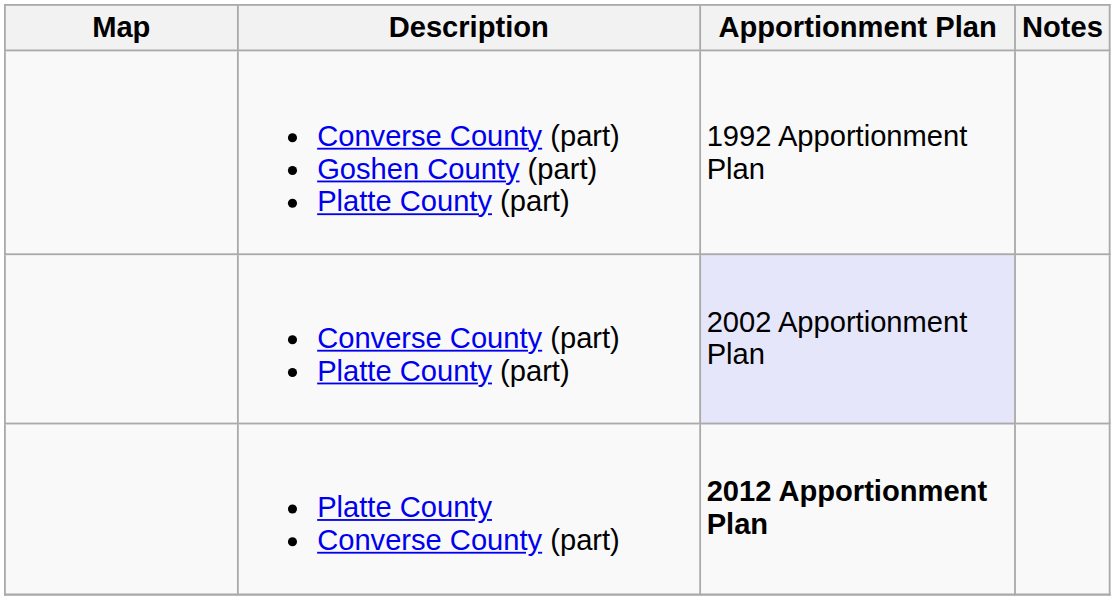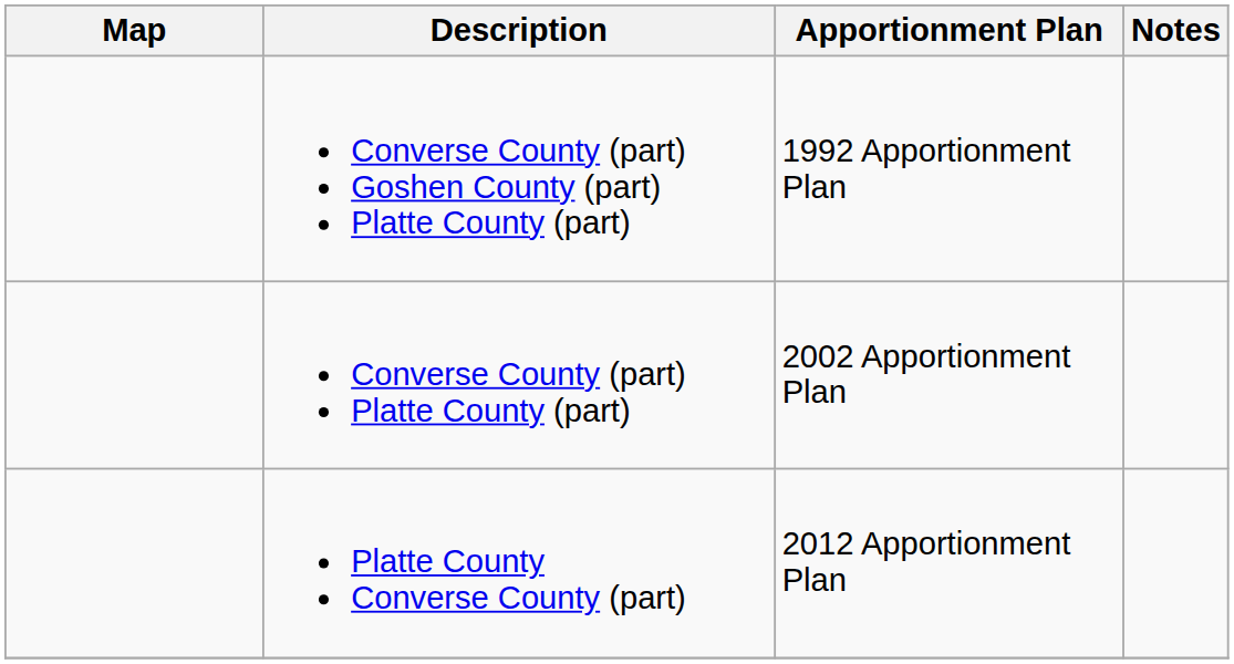Converse County (part) Platte County (part) | Apportionment Plan: lavender background -> no background
Platte County Converse County (part) | Apportionment Plan: bold -> normal
